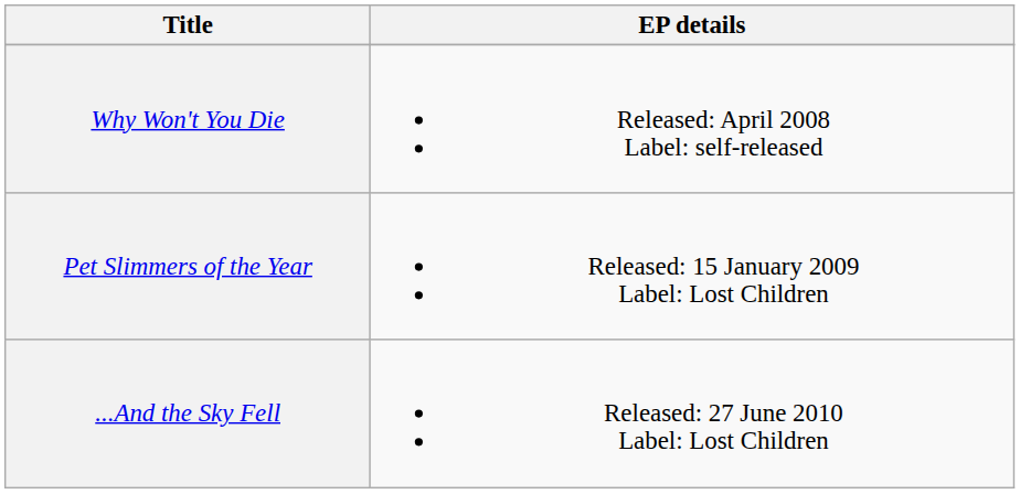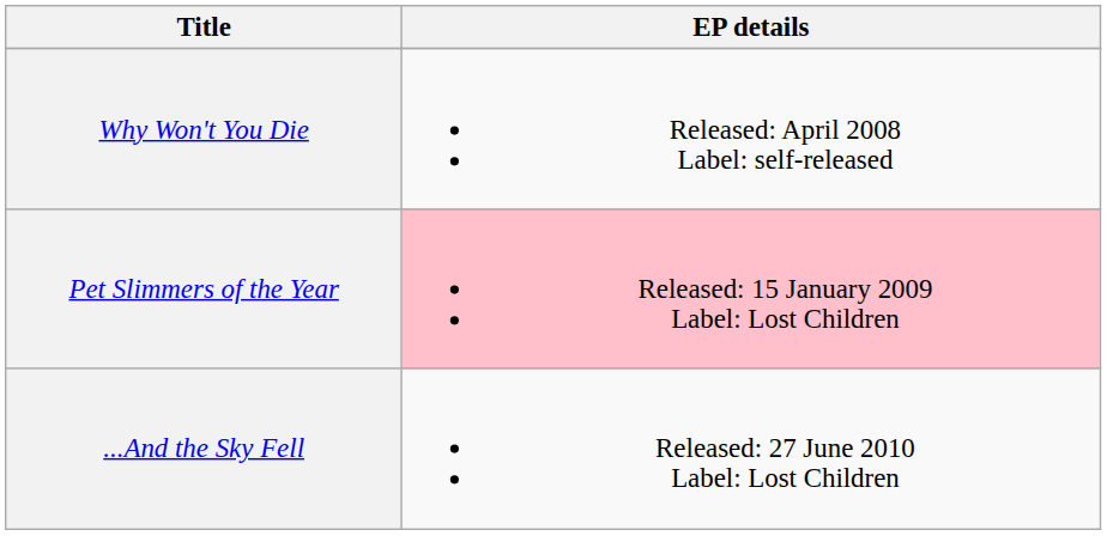Pet Slimmers of the Year | EP details: no background -> pink background
